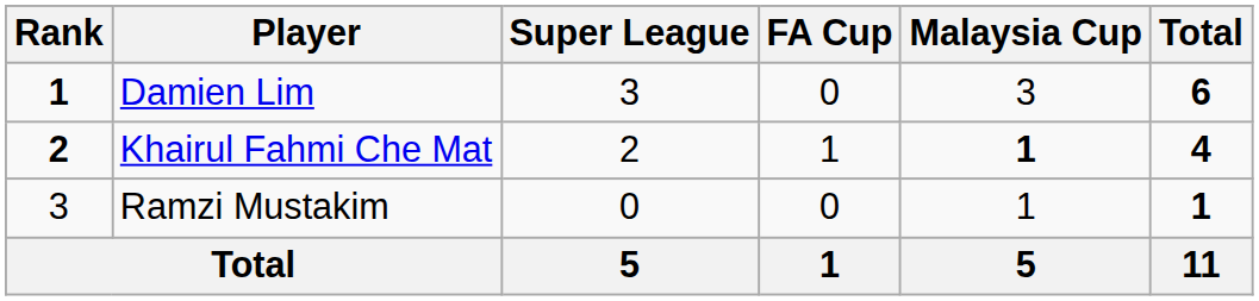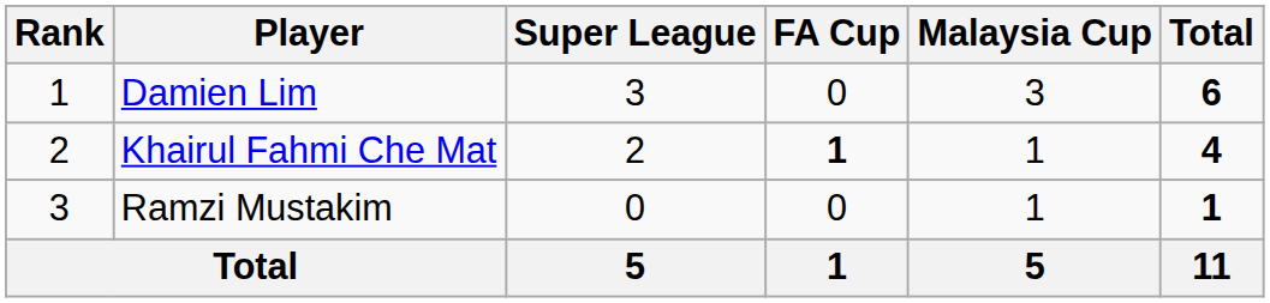Damien Lim | Rank: bold -> normal
Khairul Fahmi Che Mat | Rank: bold -> normal
Khairul Fahmi Che Mat | FA Cup: normal -> bold
Khairul Fahmi Che Mat | Malaysia Cup: bold -> normal
